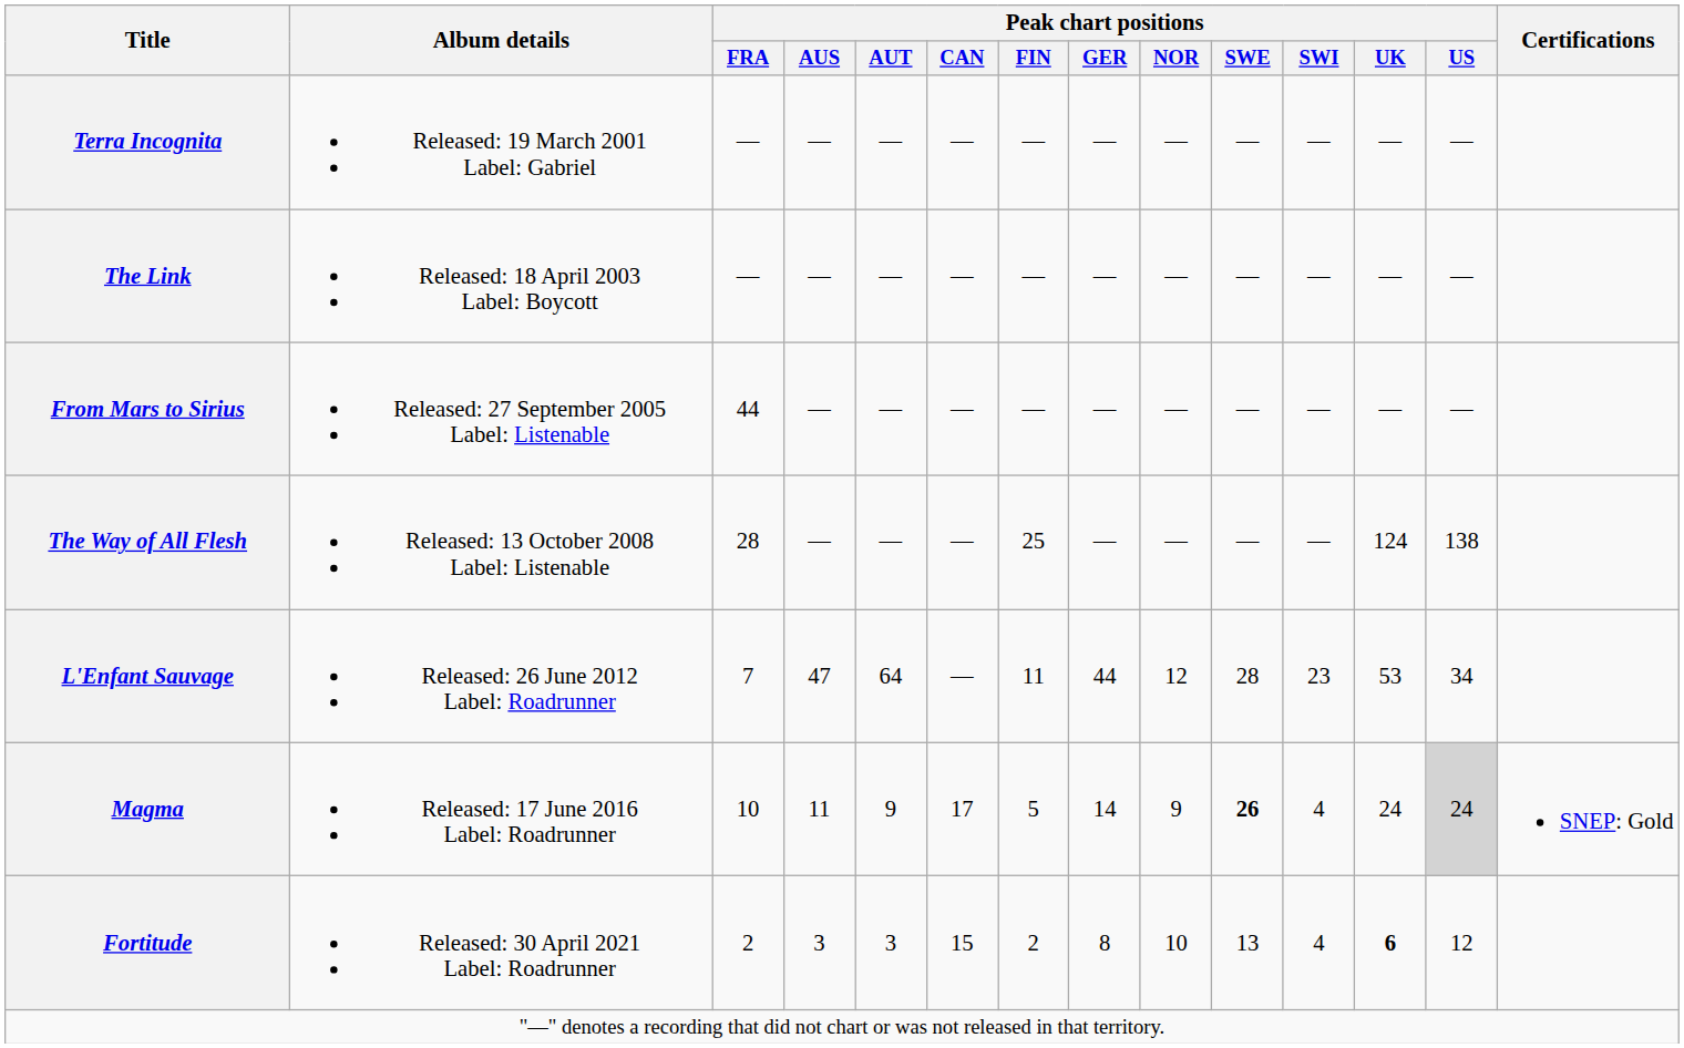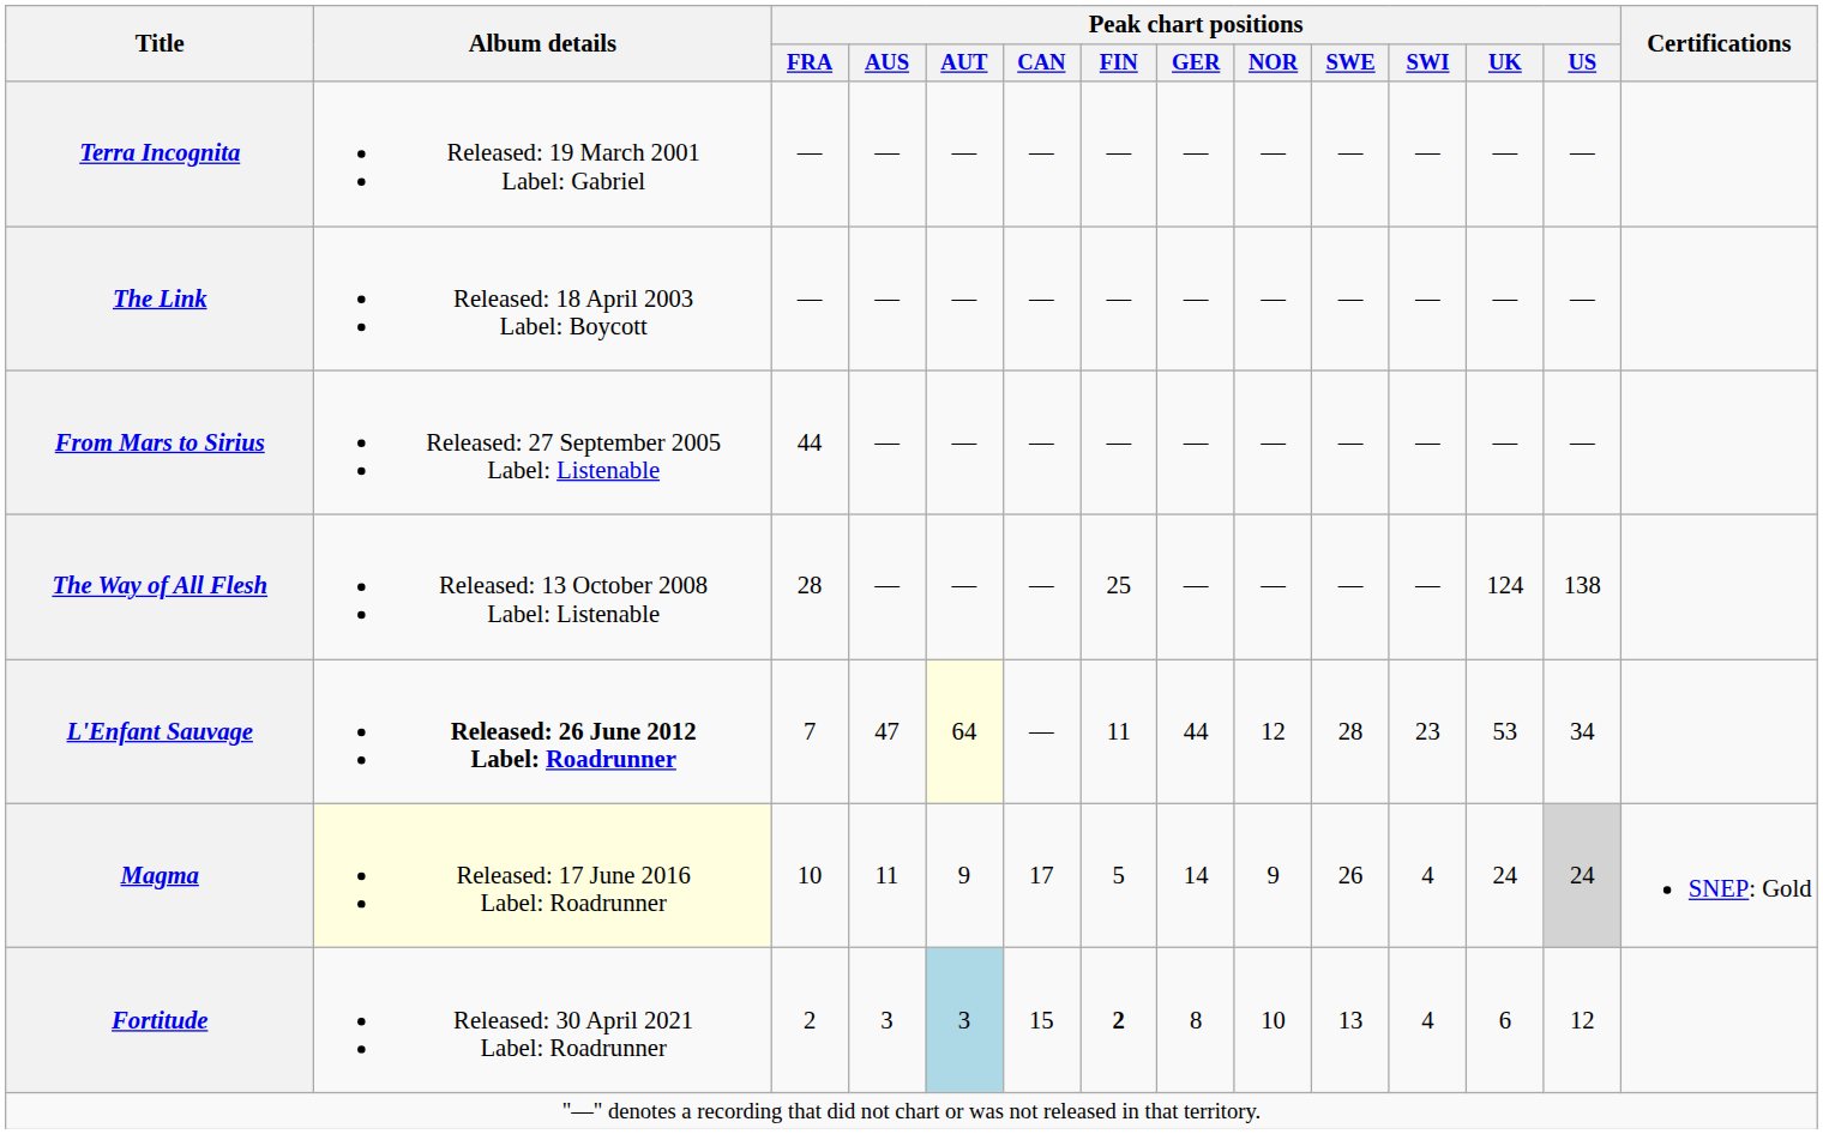L'Enfant Sauvage | Album details: normal -> bold
L'Enfant Sauvage | Peak chart positions / AUT: no background -> lightyellow background
Magma | Album details: no background -> lightyellow background
Magma | Peak chart positions / SWE: bold -> normal
Fortitude | Peak chart positions / AUT: no background -> lightblue background
Fortitude | Peak chart positions / FIN: normal -> bold
Fortitude | Peak chart positions / UK: bold -> normal
